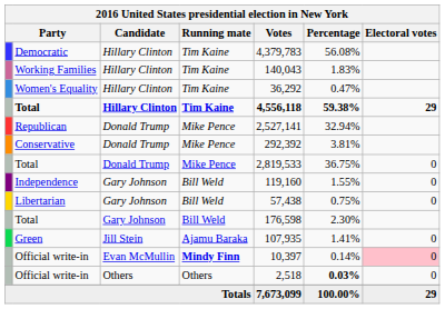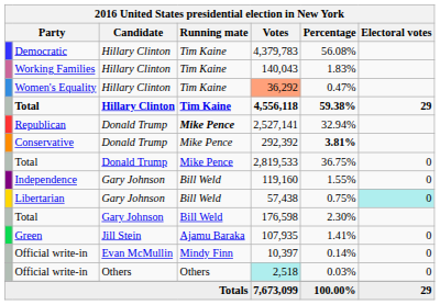Women's Equality | Votes: no background -> lightsalmon background
Republican | Running mate: normal -> bold
Conservative | Percentage: normal -> bold
Libertarian | Electoral votes: no background -> paleturquoise background
Official write-in / Evan McMullin | Running mate: bold -> normal
Official write-in / Evan McMullin | Electoral votes: pink background -> no background
Official write-in / Others | Votes: no background -> paleturquoise background
Official write-in / Others | Percentage: bold -> normal
